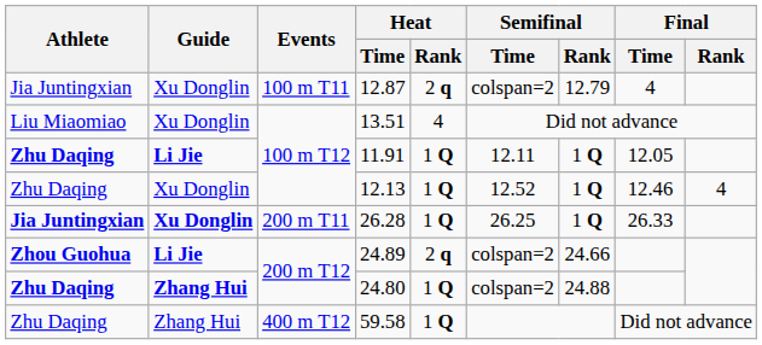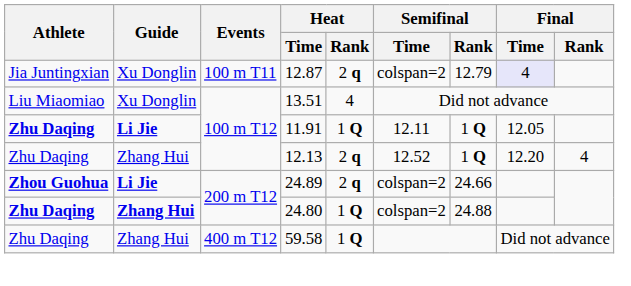12.87 | Final / Time: no background -> lavender background
12.13 | Guide: Xu Donglin -> Zhang Hui
12.13 | Heat / Rank: 1 Q -> 2 q
12.13 | Final / Time: 12.46 -> 12.20
- row: Jia Juntingxian | Xu Donglin | 200 m T11 | 26.28 | 1 Q | 26.25 | 1 Q | 26.33
